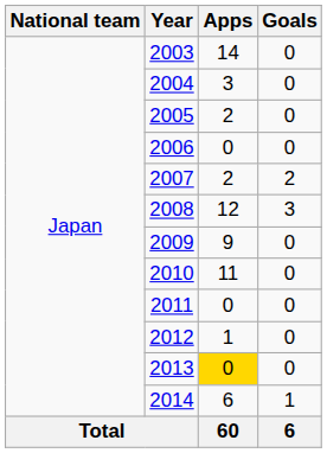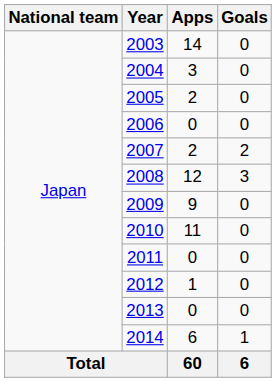2013 | Apps: gold background -> no background
